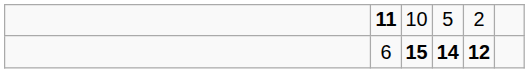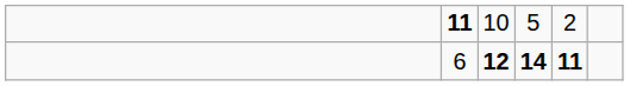row 2 | column 3: 15 -> 12
row 2 | column 5: 12 -> 11
